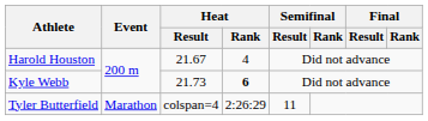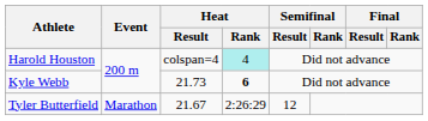Harold Houston | Heat / Result: 21.67 -> colspan=4
Harold Houston | Heat / Rank: no background -> paleturquoise background
Tyler Butterfield | Heat / Result: colspan=4 -> 21.67
Tyler Butterfield | Semifinal / Result: 11 -> 12
